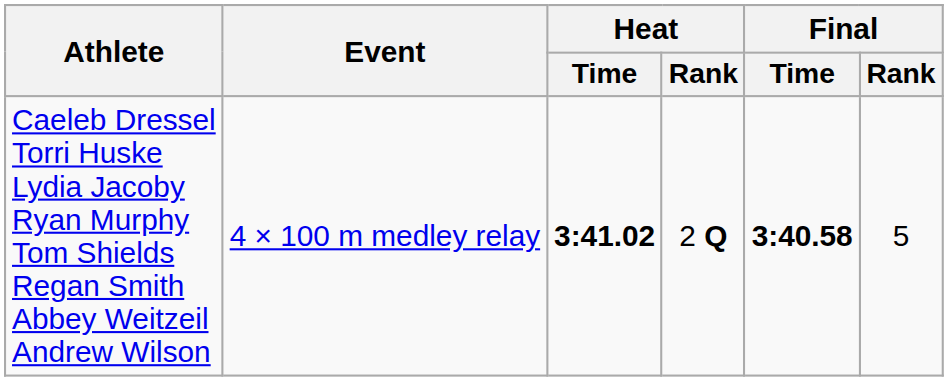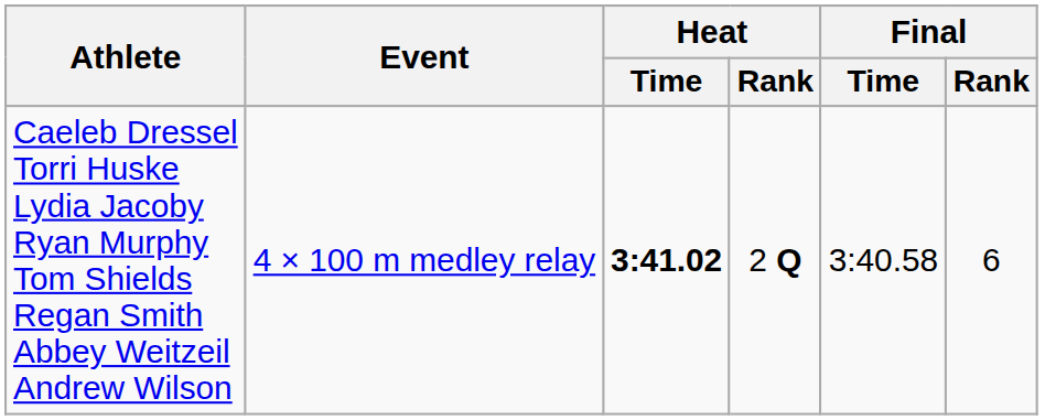row 3 | Final / Time: bold -> normal
row 3 | Final / Rank: 5 -> 6
